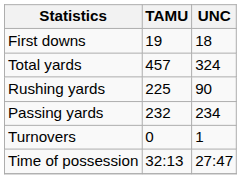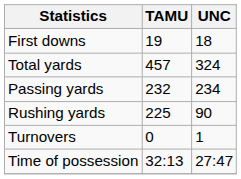rows swapped: Rushing yards <-> Passing yards
